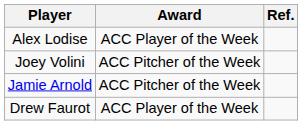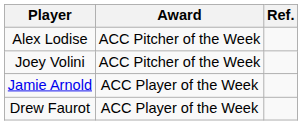Alex Lodise | Award: ACC Player of the Week -> ACC Pitcher of the Week
Jamie Arnold | Award: ACC Pitcher of the Week -> ACC Player of the Week
